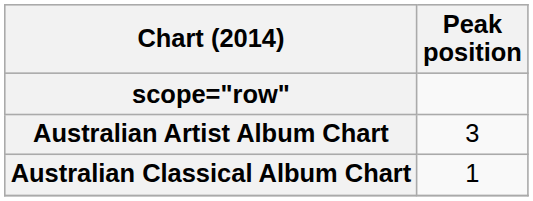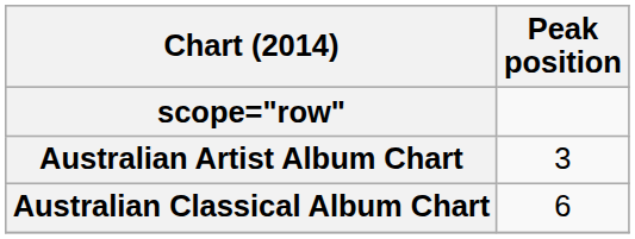Australian Classical Album Chart | Peak position: 1 -> 6
